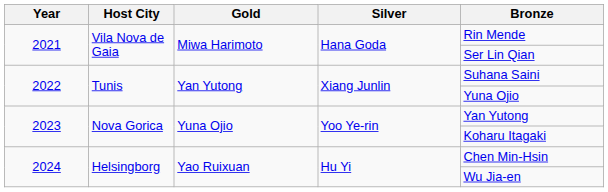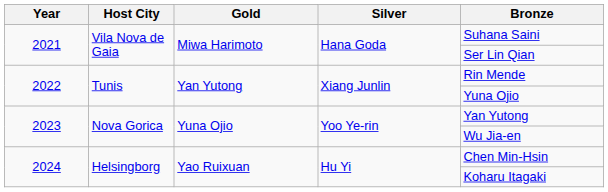row 2 | Bronze: Rin Mende -> Suhana Saini
row 4 | Bronze: Suhana Saini -> Rin Mende
row 7 | Bronze: Koharu Itagaki -> Wu Jia-en
row 9 | Bronze: Wu Jia-en -> Koharu Itagaki
